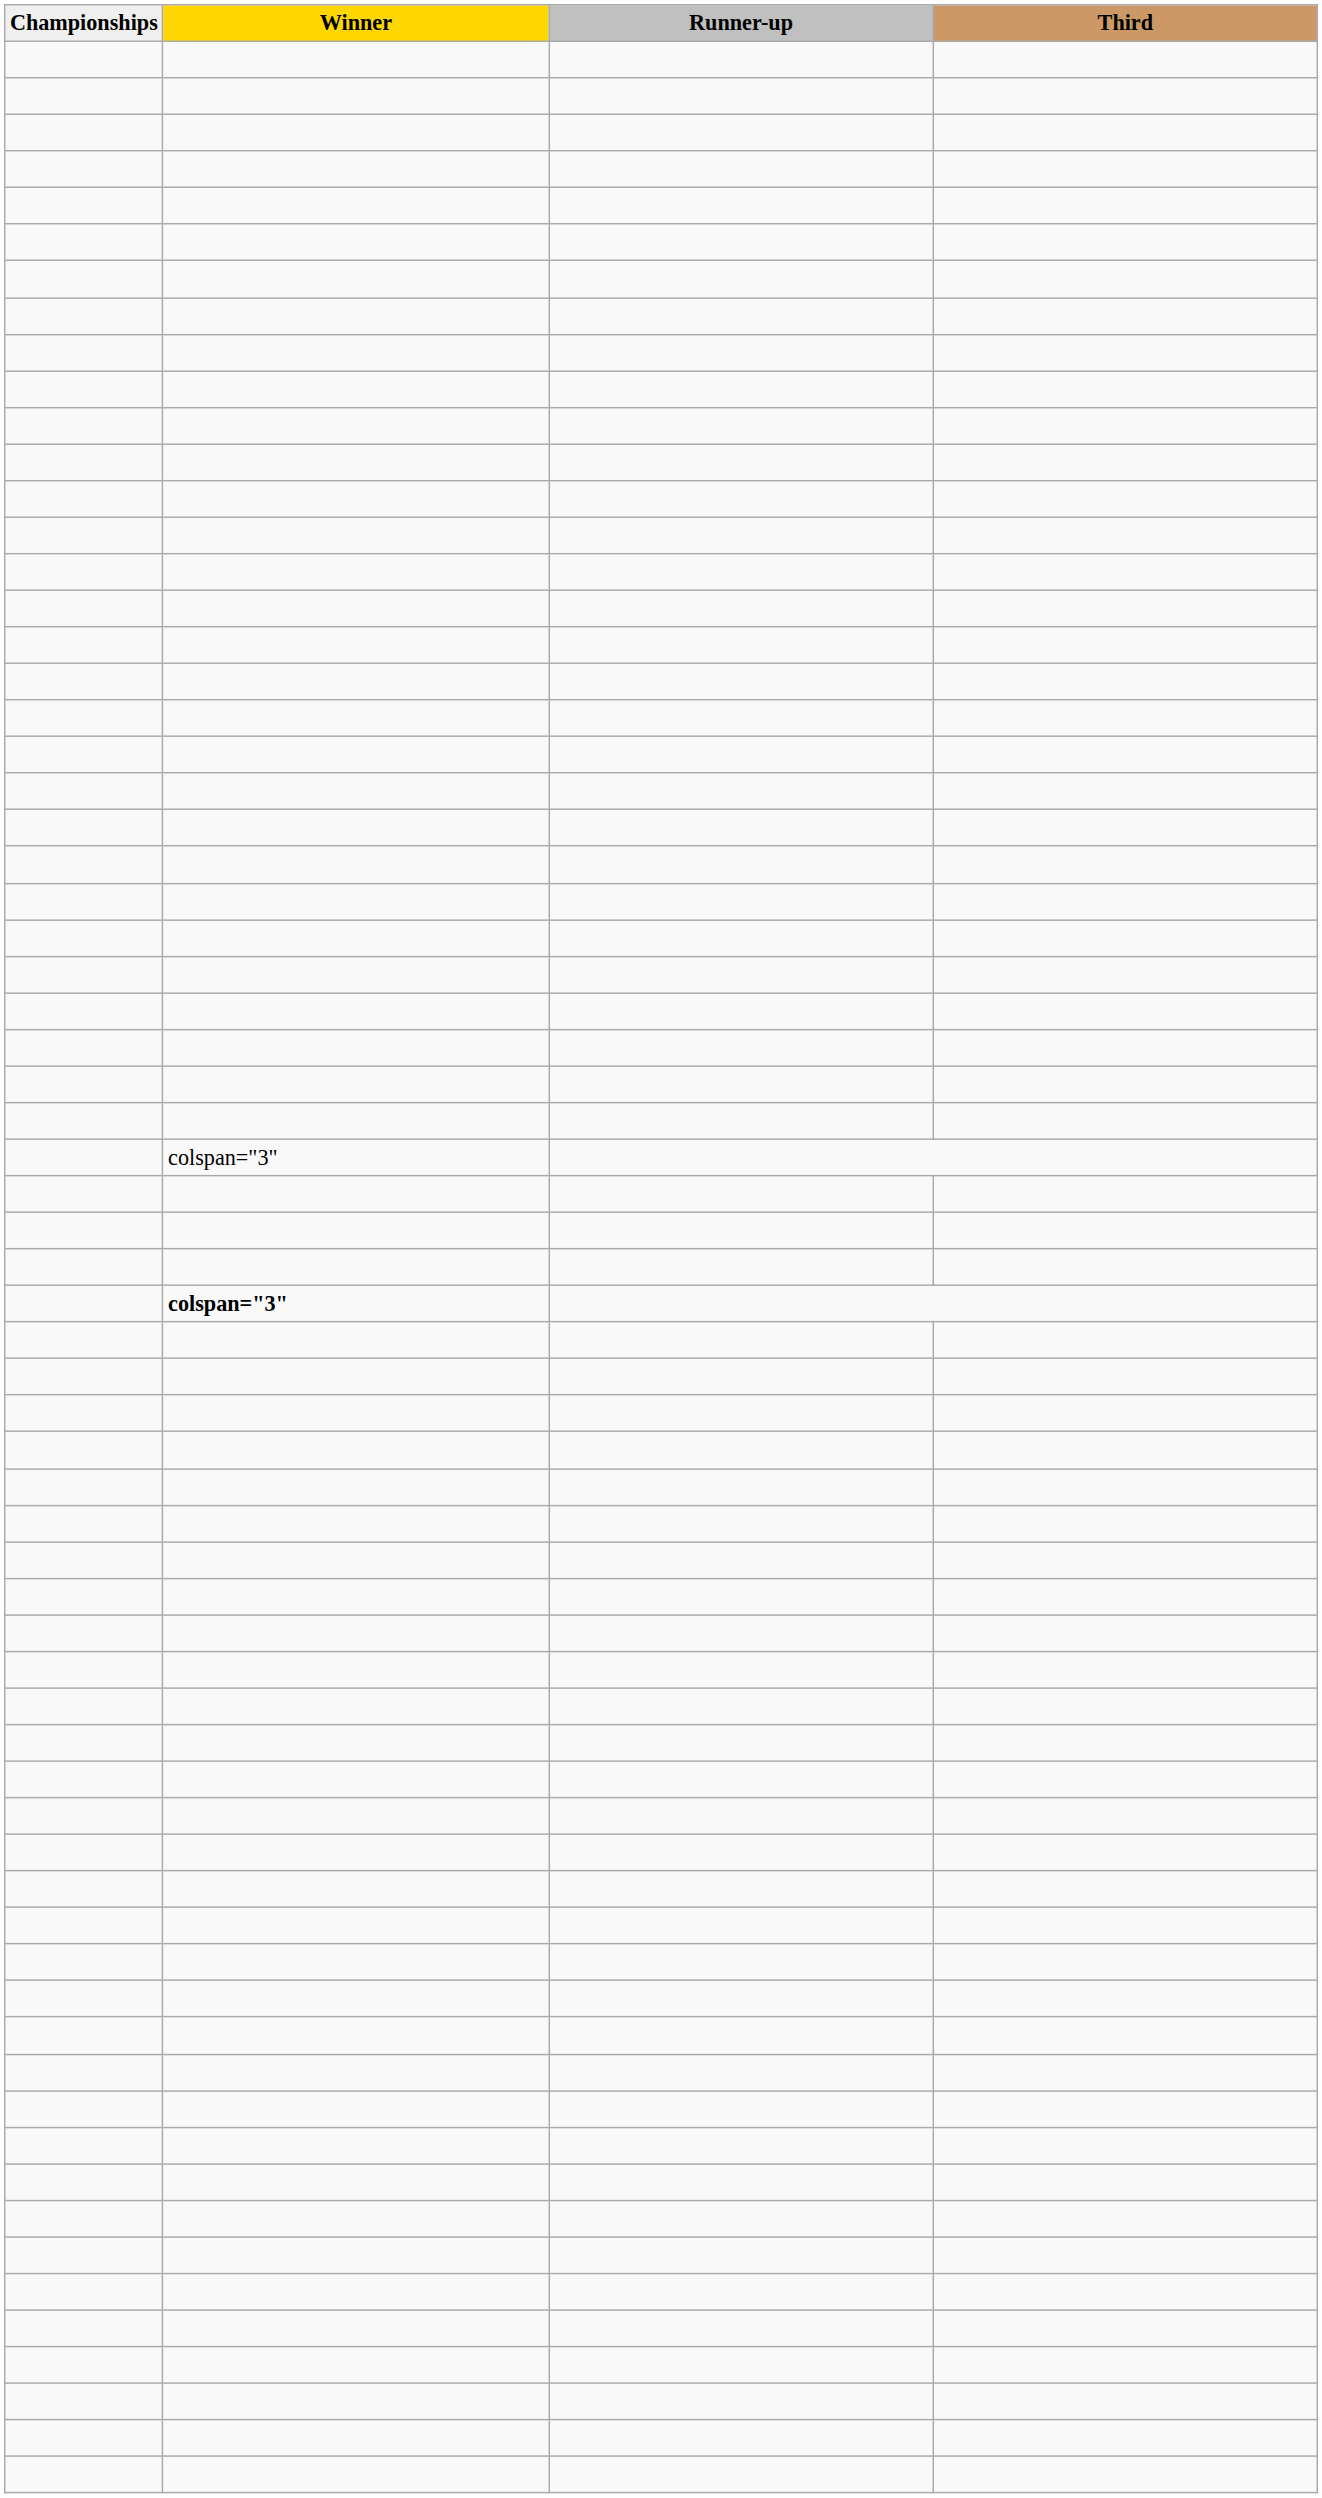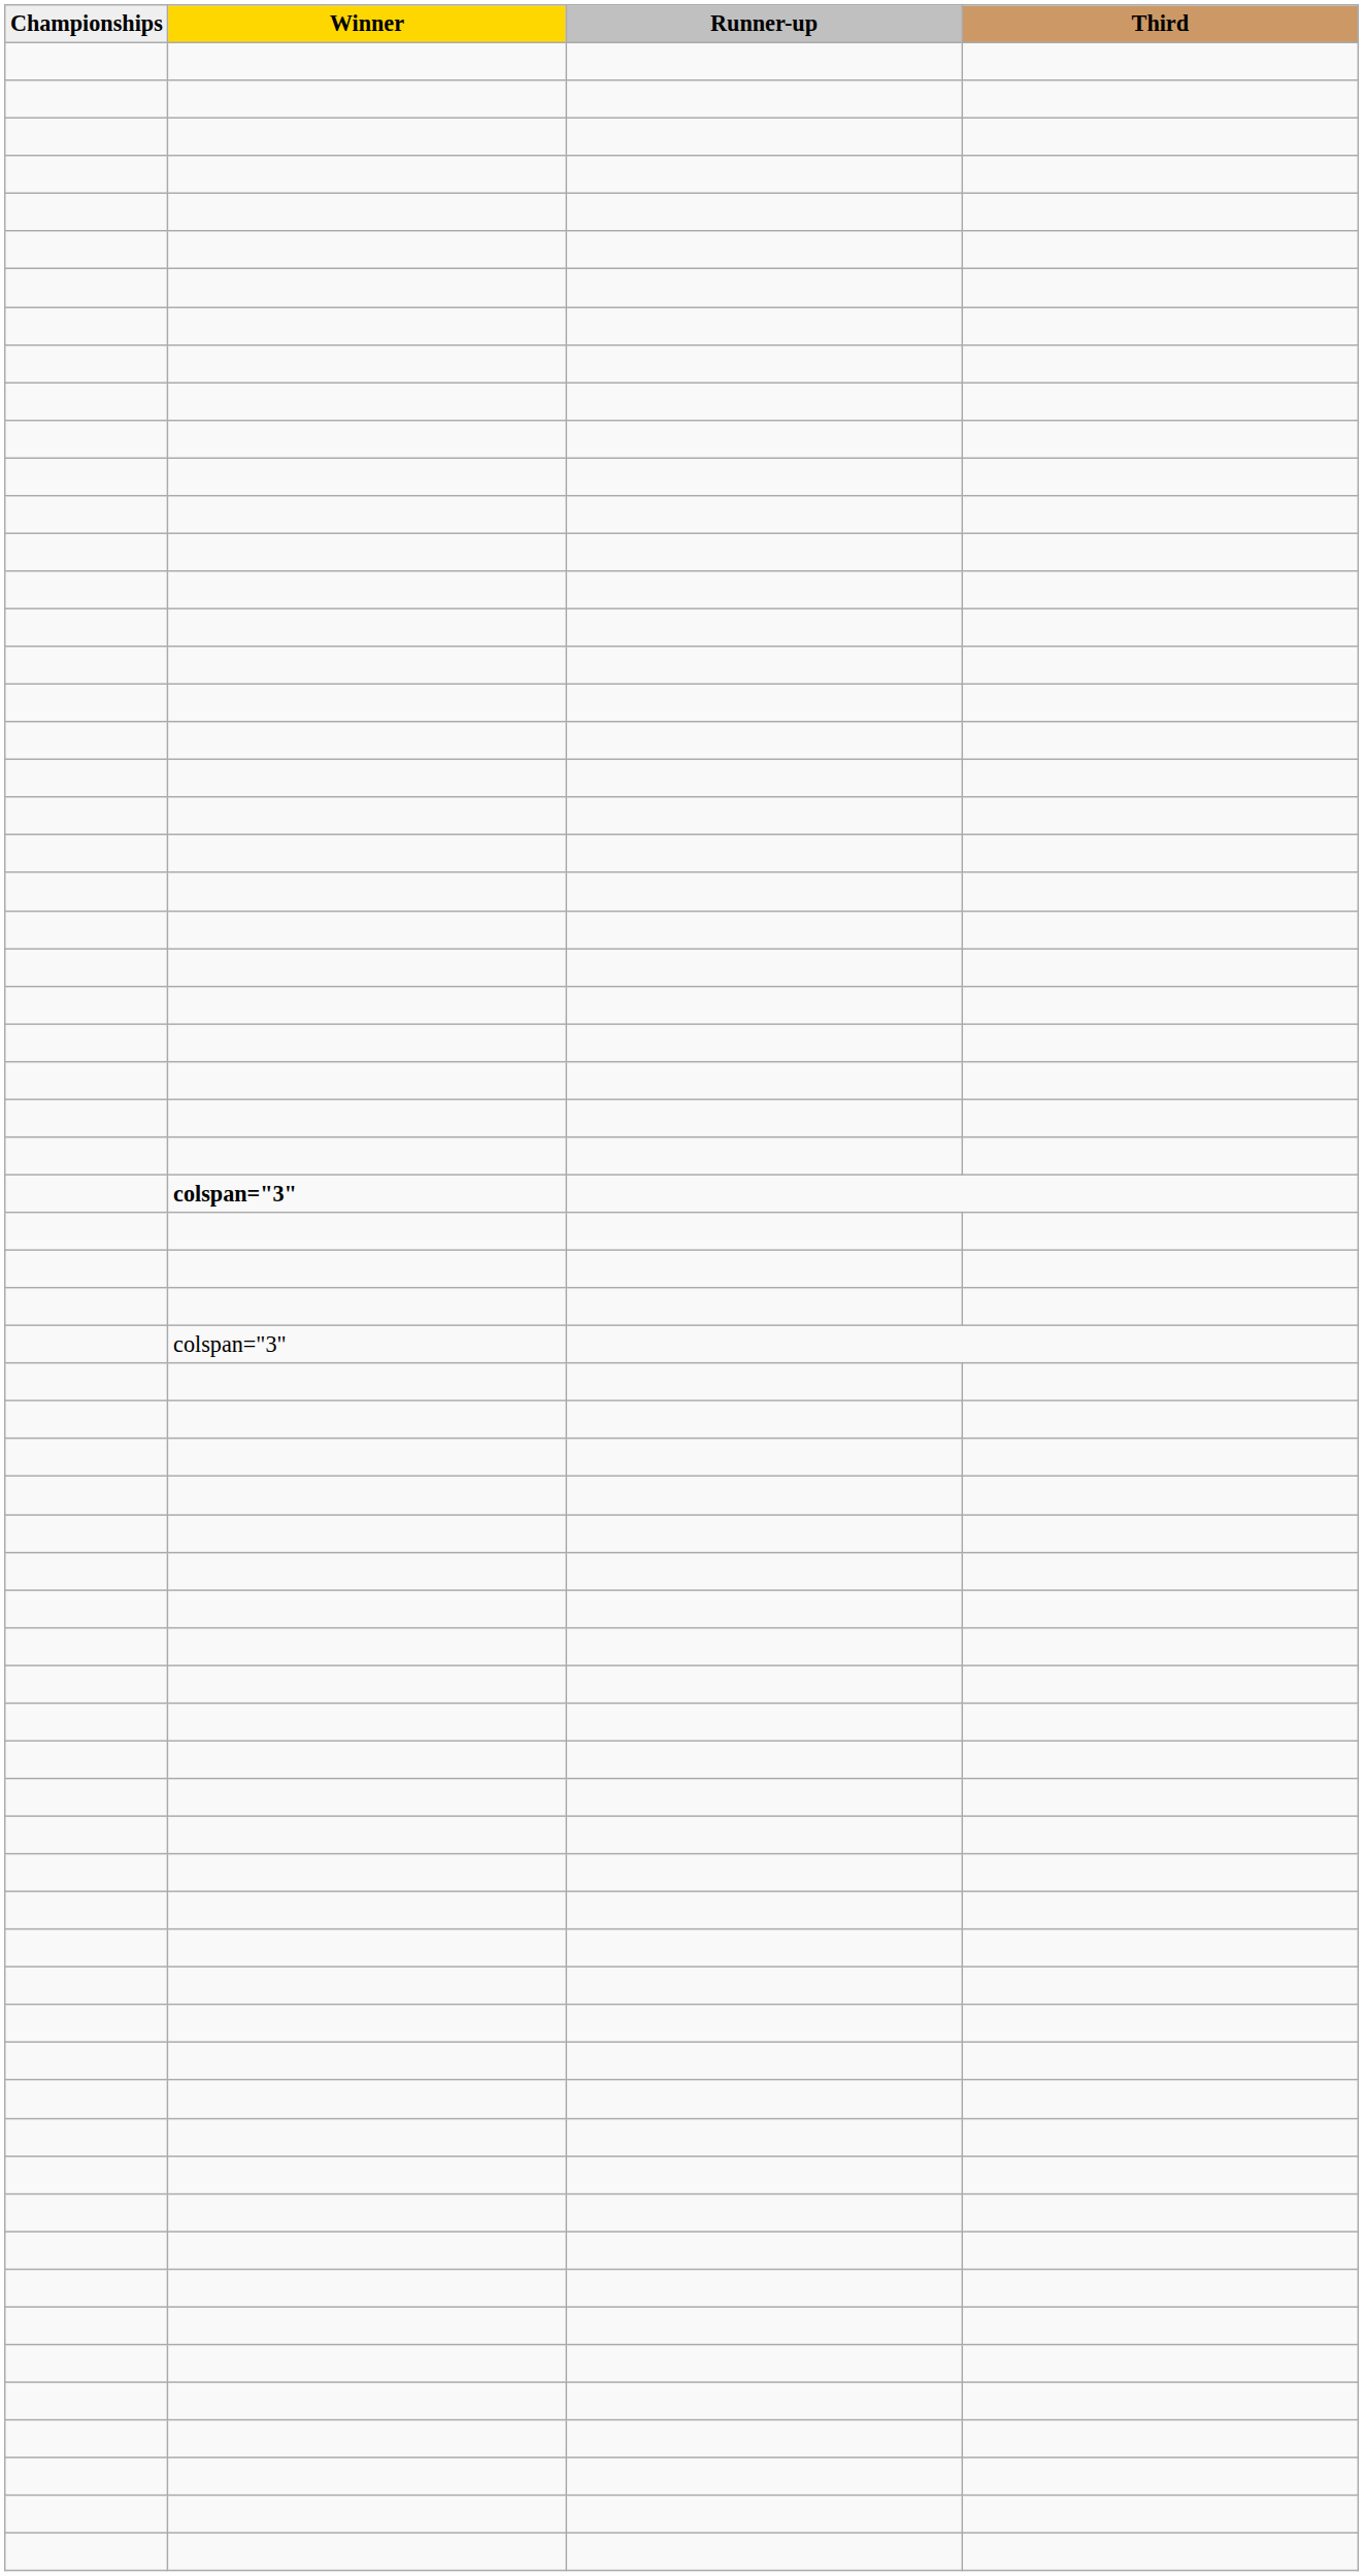row 32 | Winner: normal -> bold
row 36 | Winner: bold -> normal
